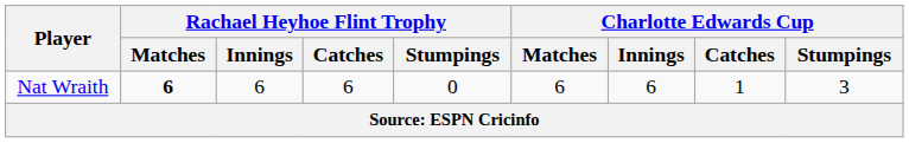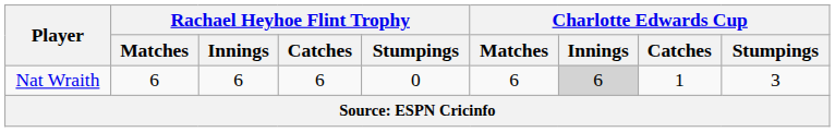Nat Wraith | Rachael Heyhoe Flint Trophy / Matches: bold -> normal
Nat Wraith | Charlotte Edwards Cup / Innings: no background -> lightgrey background
